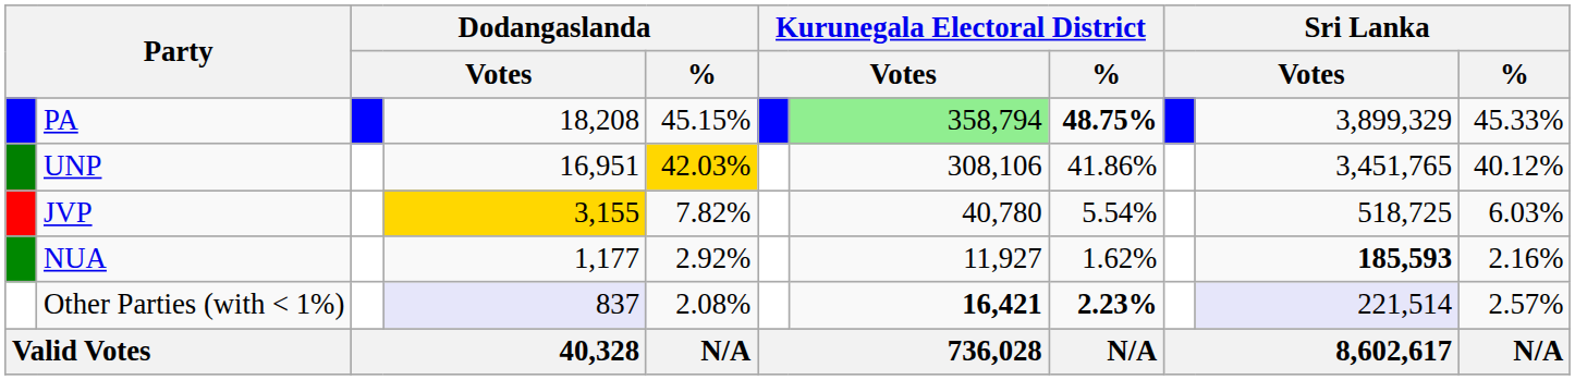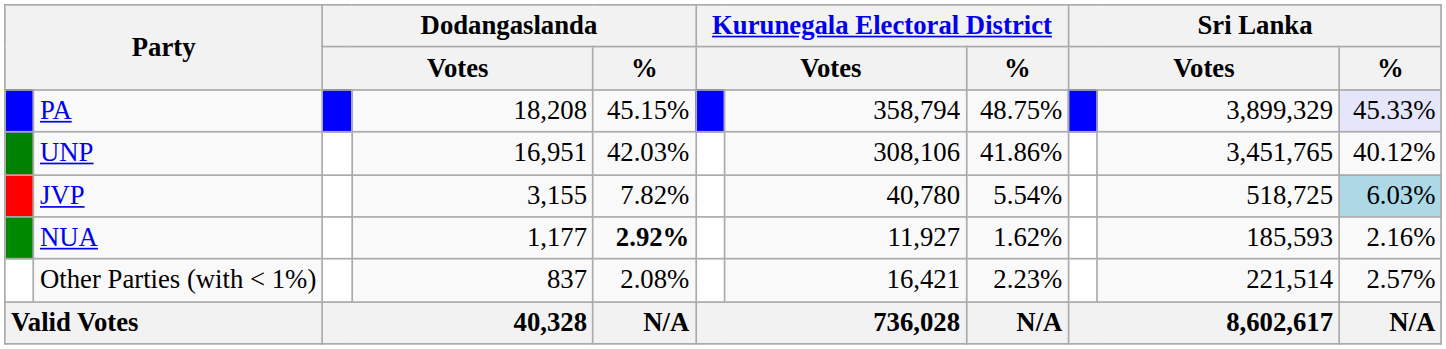PA | column 7: lightgreen background -> no background
PA | Kurunegala Electoral District / %: bold -> normal
PA | Sri Lanka / %: no background -> lavender background
UNP | Dodangaslanda / %: gold background -> no background
JVP | column 4: gold background -> no background
JVP | Sri Lanka / %: no background -> lightblue background
NUA | Dodangaslanda / %: normal -> bold
NUA | column 10: bold -> normal
Other Parties (with < 1%) | column 4: lavender background -> no background
Other Parties (with < 1%) | column 7: bold -> normal
Other Parties (with < 1%) | Kurunegala Electoral District / %: bold -> normal
Other Parties (with < 1%) | column 10: lavender background -> no background
